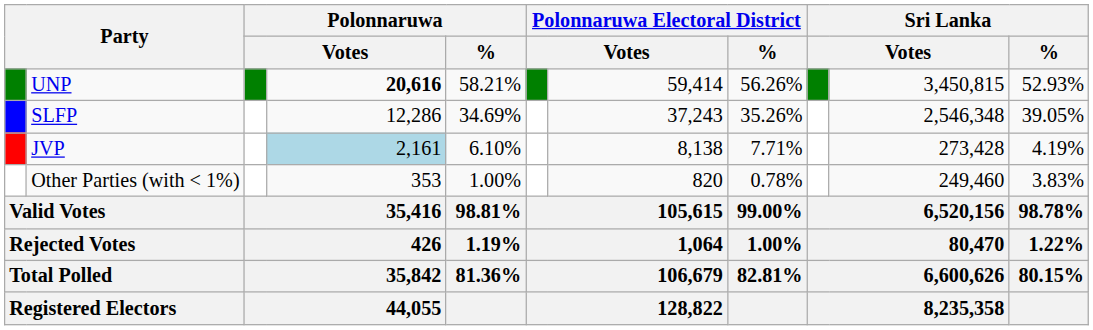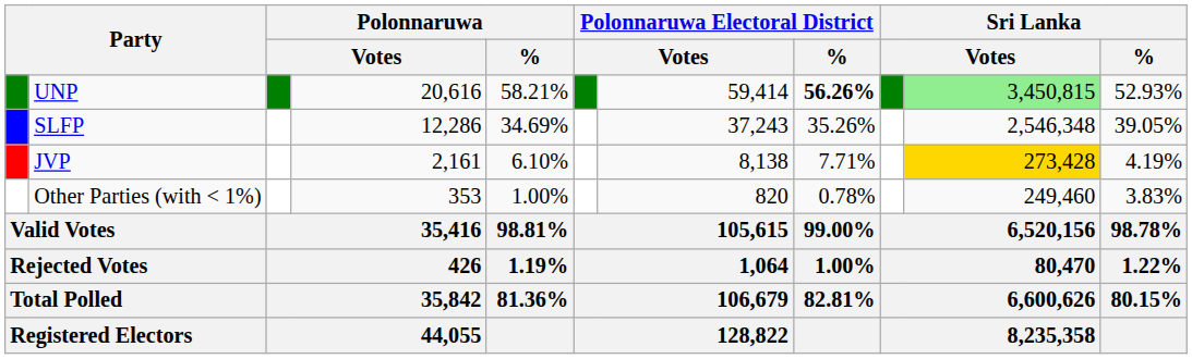UNP | column 4: bold -> normal
UNP | Polonnaruwa Electoral District / %: normal -> bold
UNP | column 10: no background -> lightgreen background
JVP | column 4: lightblue background -> no background
JVP | column 10: no background -> gold background
